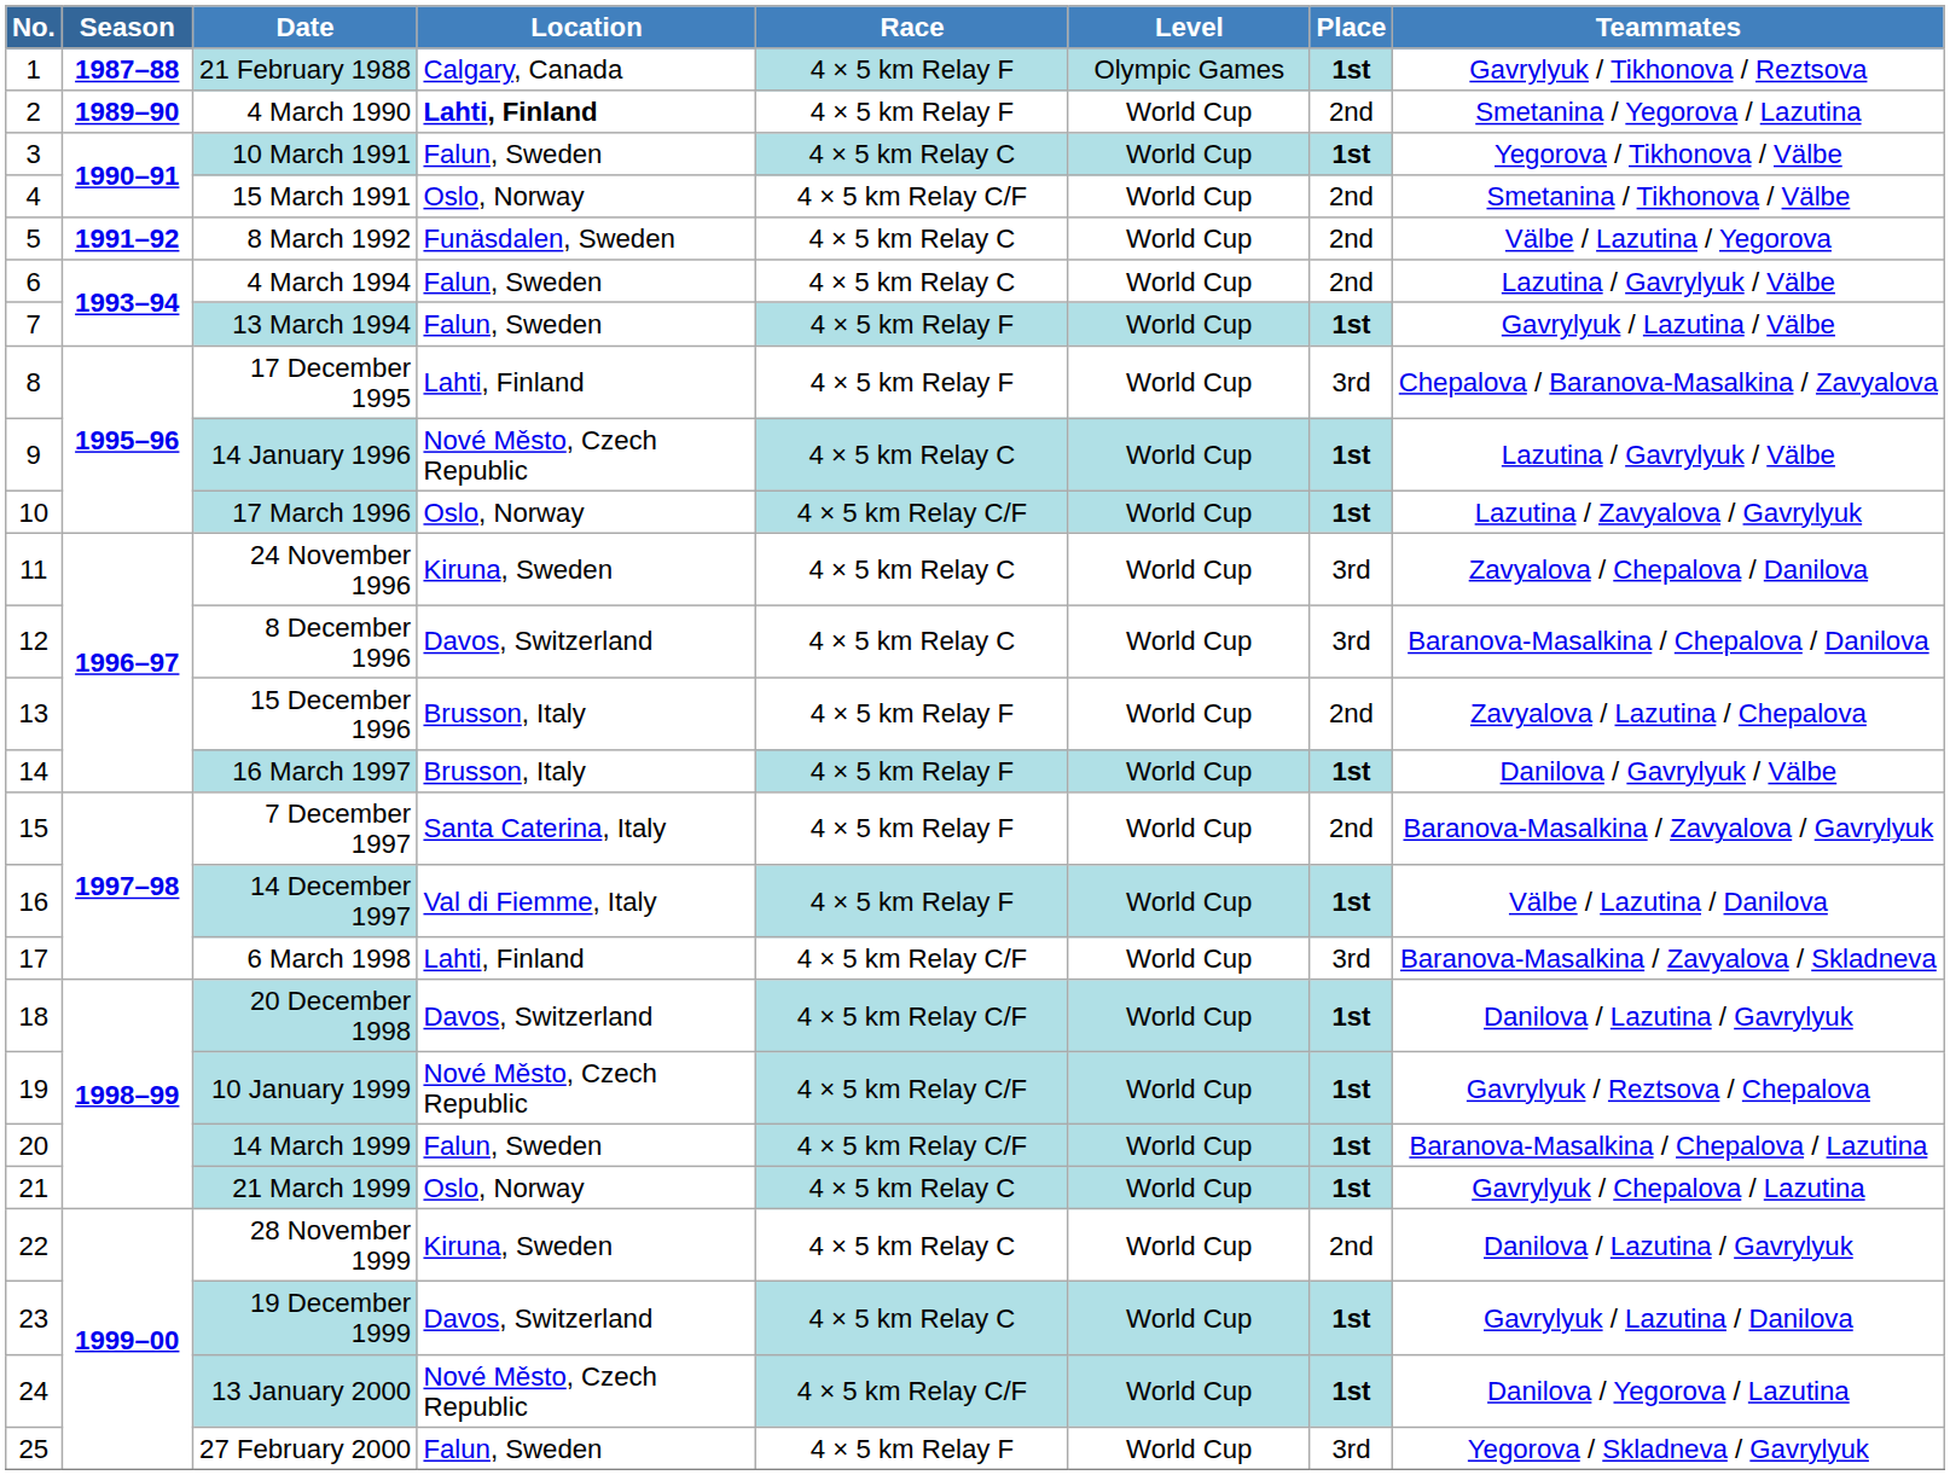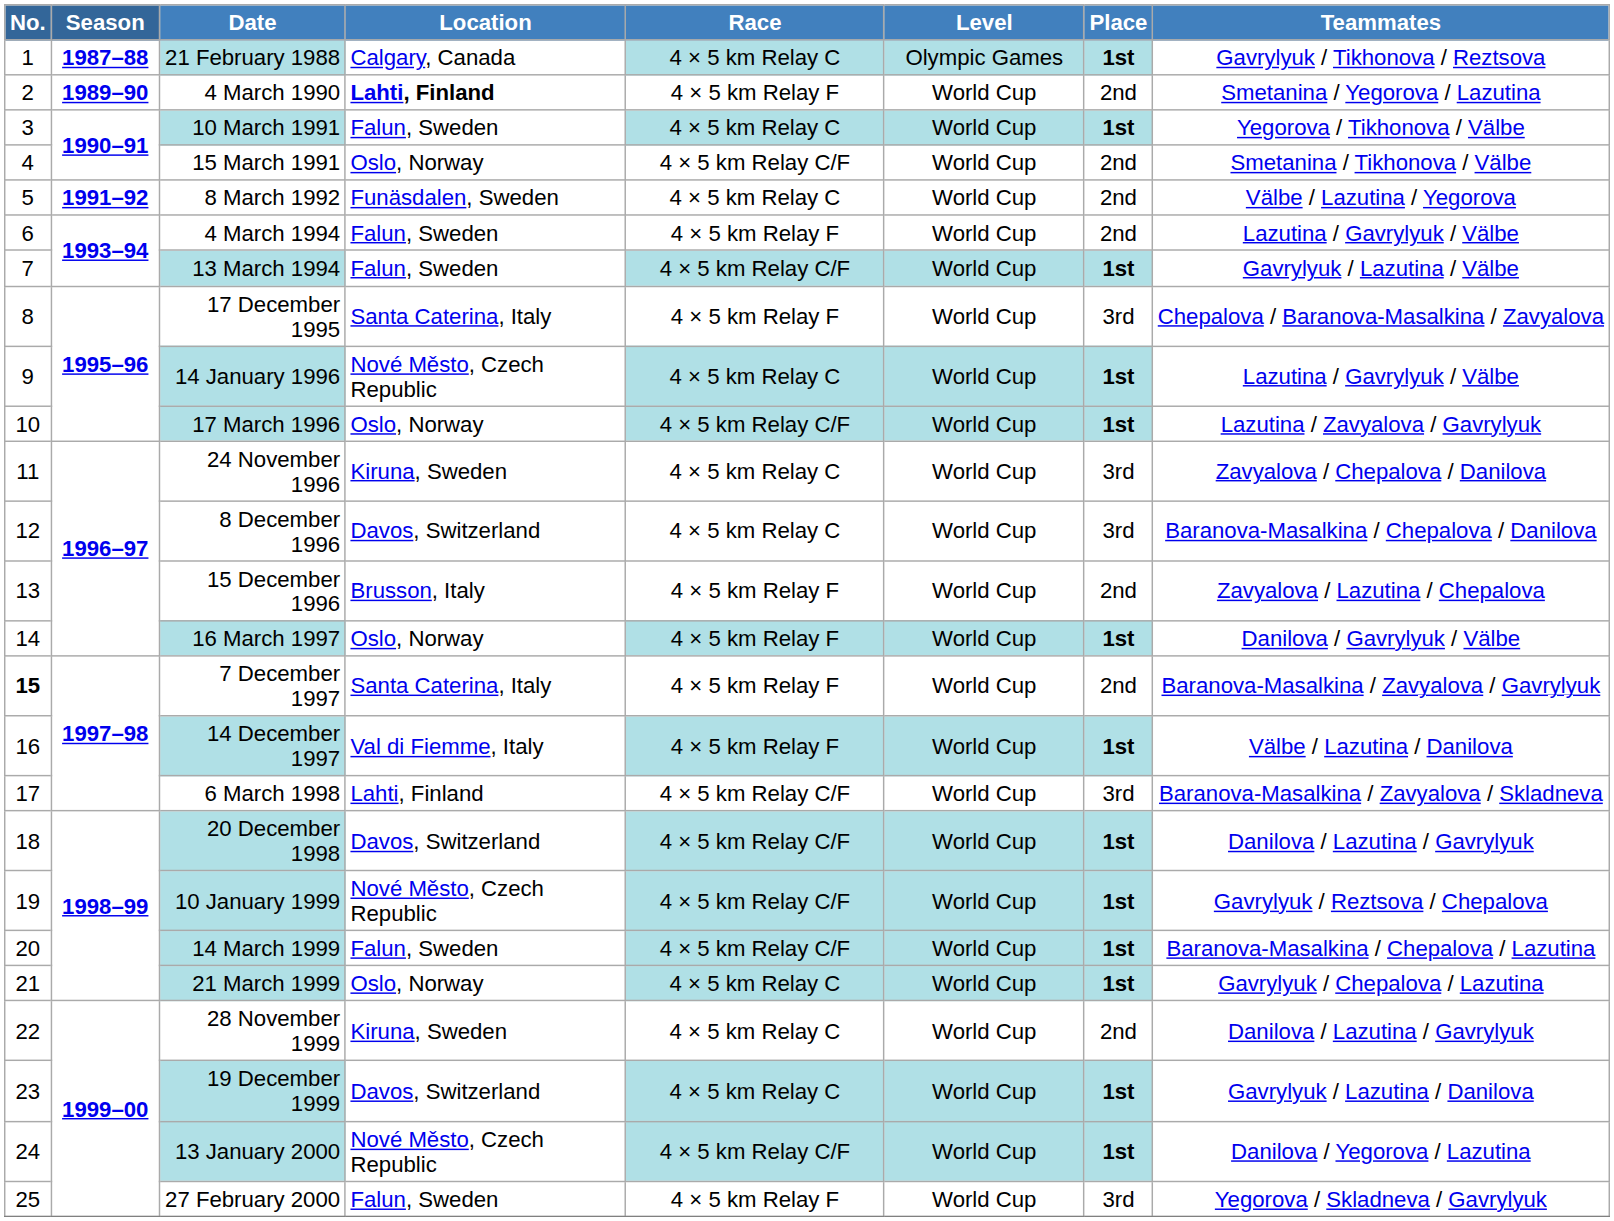21 February 1988 | Race: 4 × 5 km Relay F -> 4 × 5 km Relay C
4 March 1994 | Race: 4 × 5 km Relay C -> 4 × 5 km Relay F
13 March 1994 | Race: 4 × 5 km Relay F -> 4 × 5 km Relay C/F
17 December 1995 | Location: Lahti, Finland -> Santa Caterina, Italy
16 March 1997 | Location: Brusson, Italy -> Oslo, Norway
7 December 1997 | No.: normal -> bold
